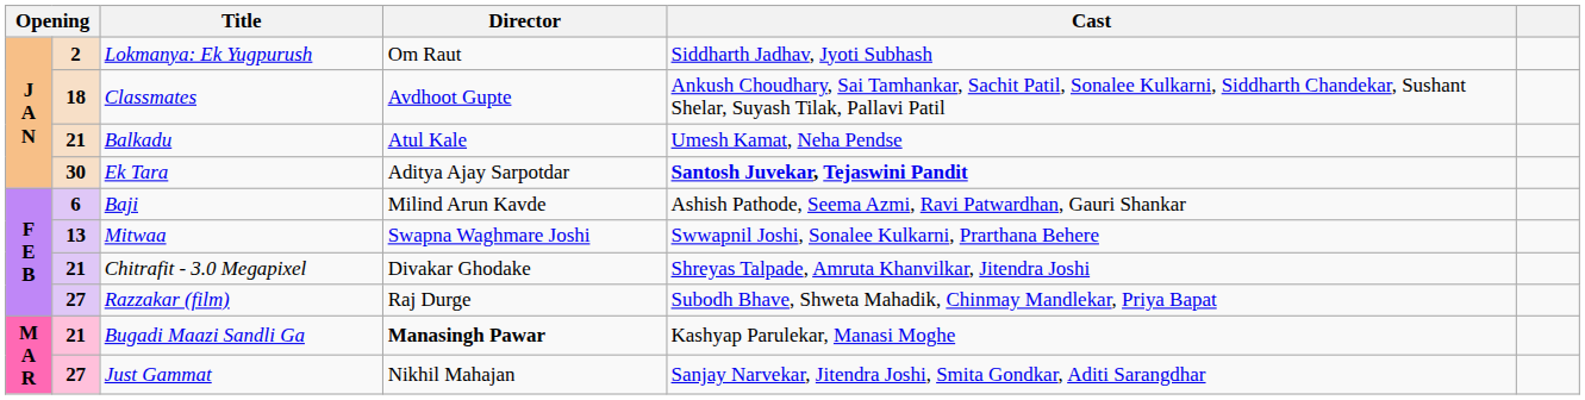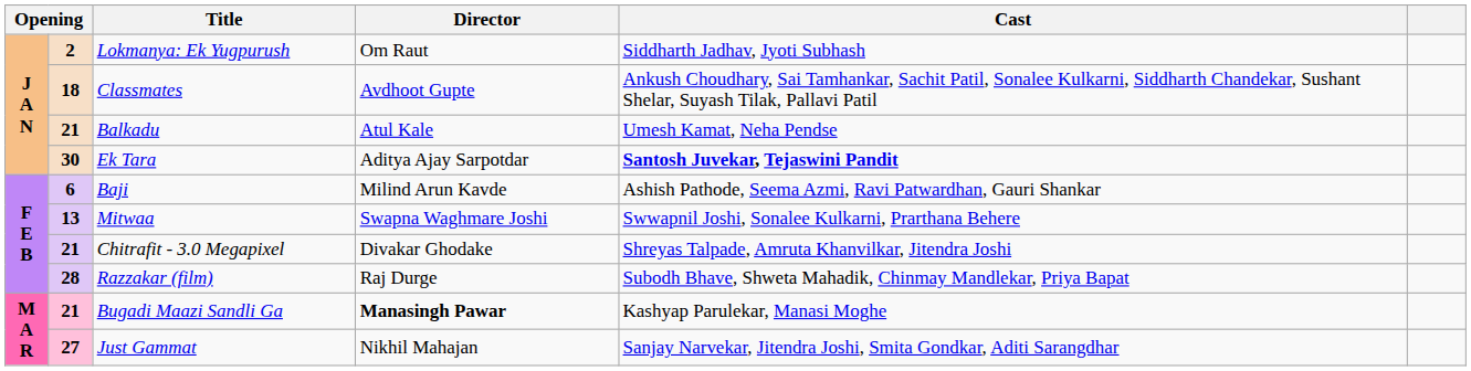Razzakar (film) | column 2: 27 -> 28
